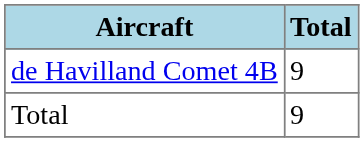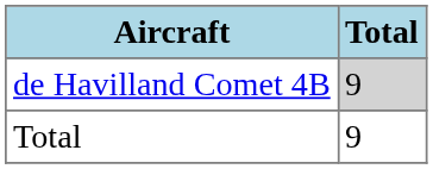de Havilland Comet 4B | Total: no background -> lightgrey background
